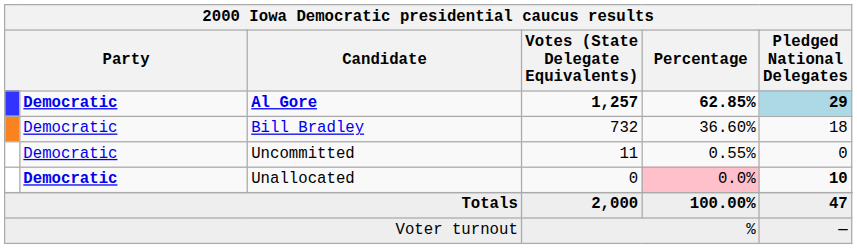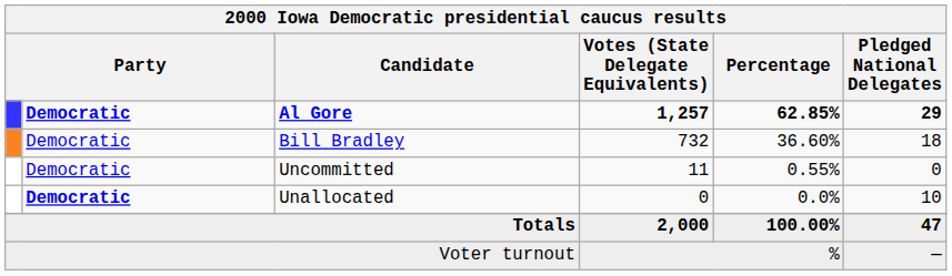Al Gore | Pledged National Delegates: lightblue background -> no background
Unallocated | Percentage: pink background -> no background
Unallocated | Pledged National Delegates: bold -> normal
